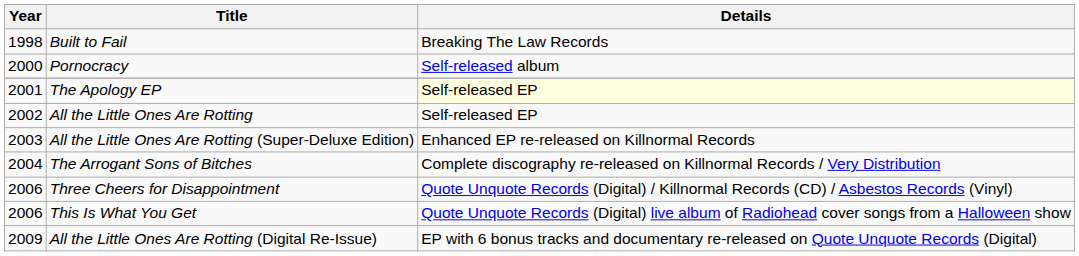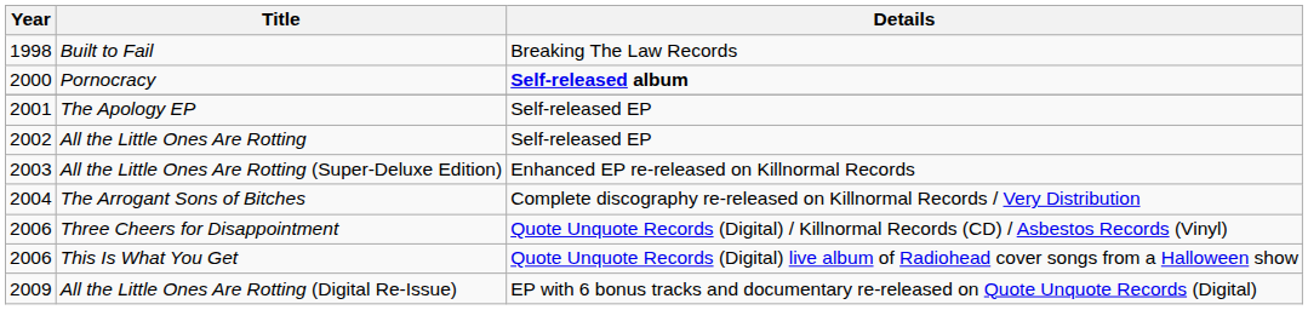Pornocracy | Details: normal -> bold
The Apology EP | Details: lightyellow background -> no background
